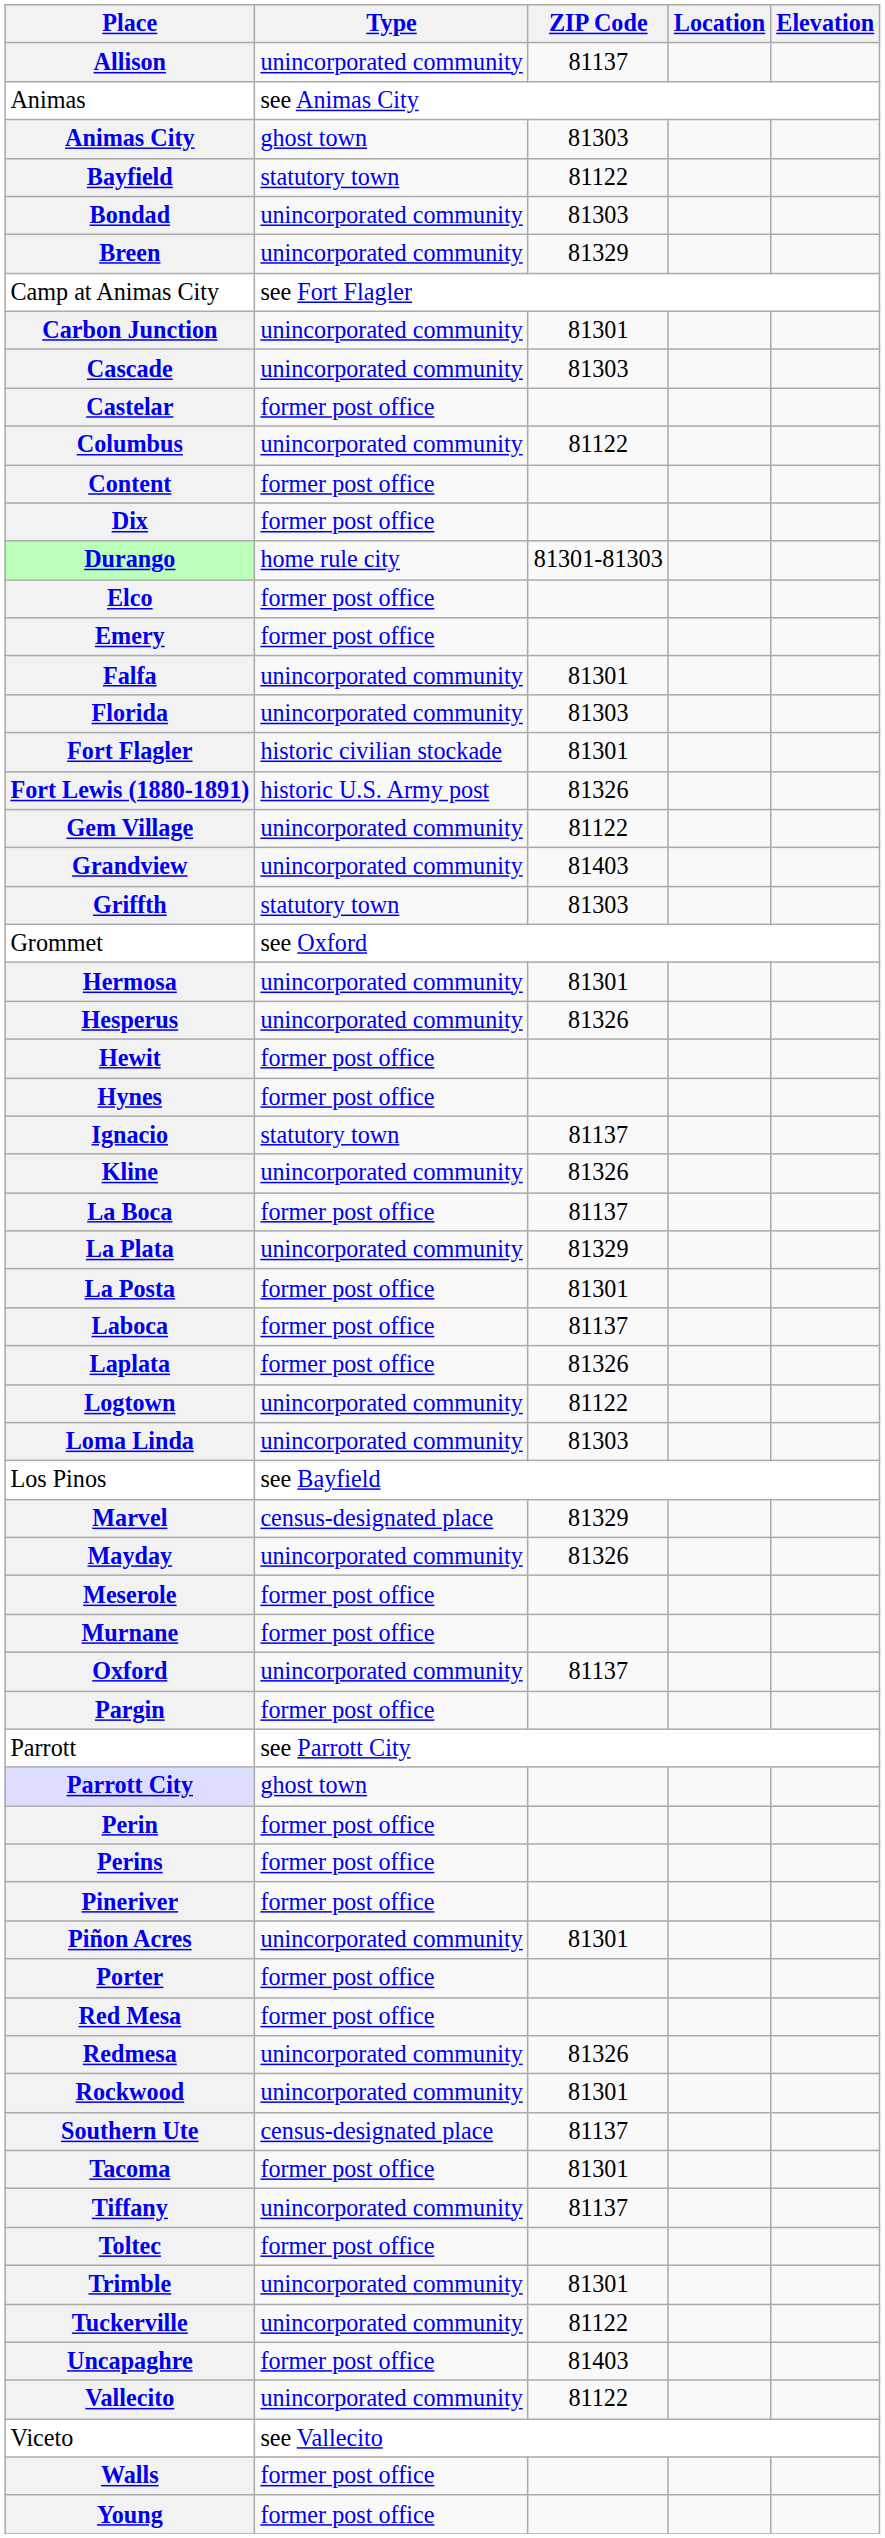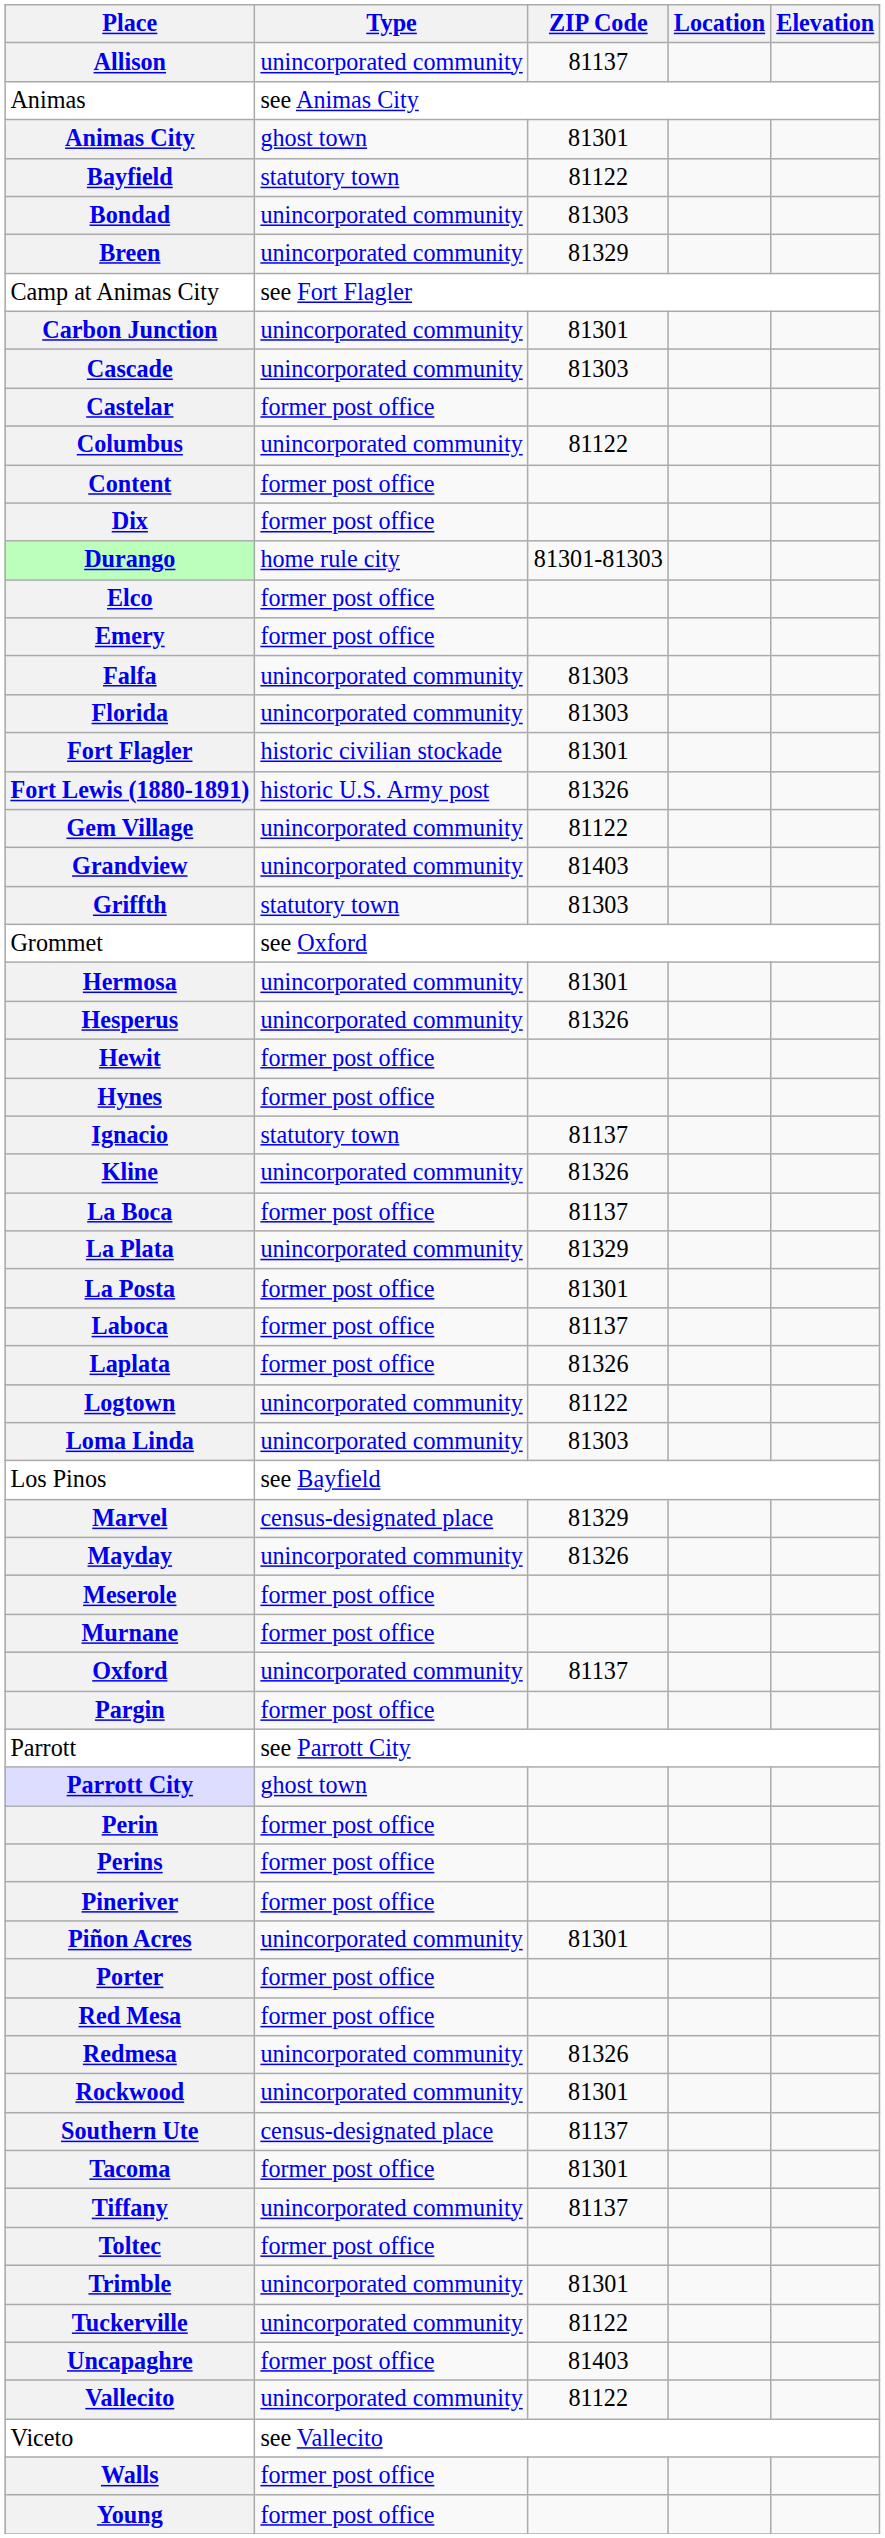Animas City | ZIP Code: 81303 -> 81301
Falfa | ZIP Code: 81301 -> 81303
